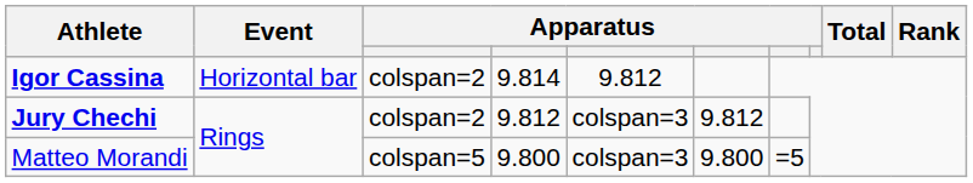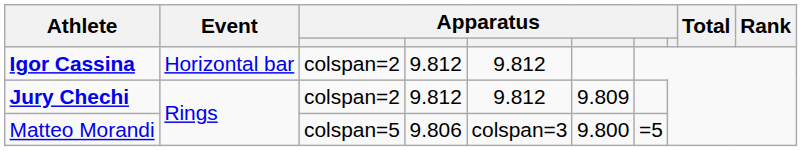Igor Cassina | column 4: 9.814 -> 9.812
Jury Chechi | column 5: colspan=3 -> 9.812
Jury Chechi | column 6: 9.812 -> 9.809
Matteo Morandi | column 4: 9.800 -> 9.806
